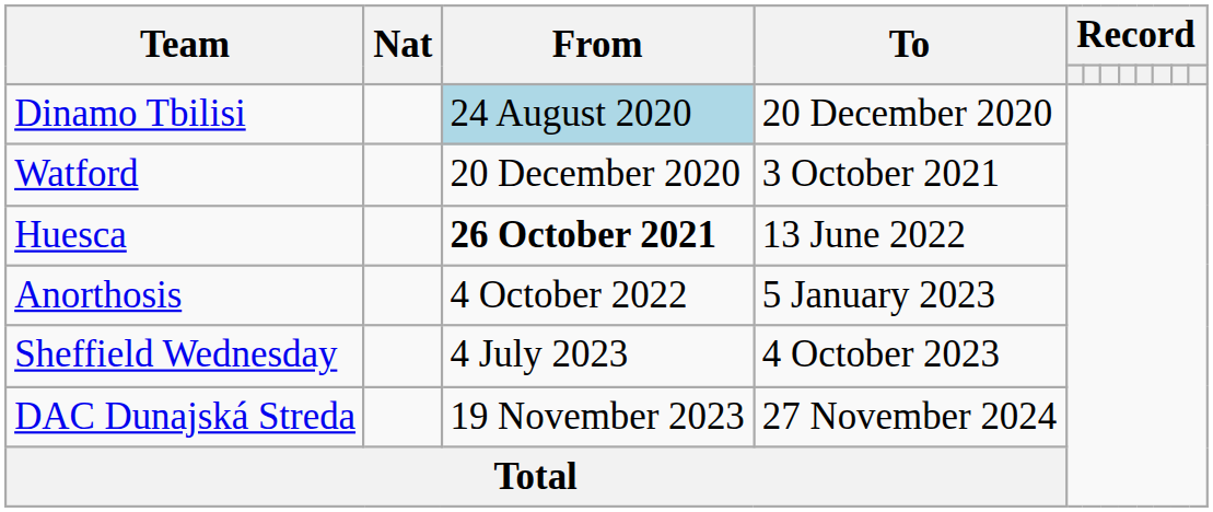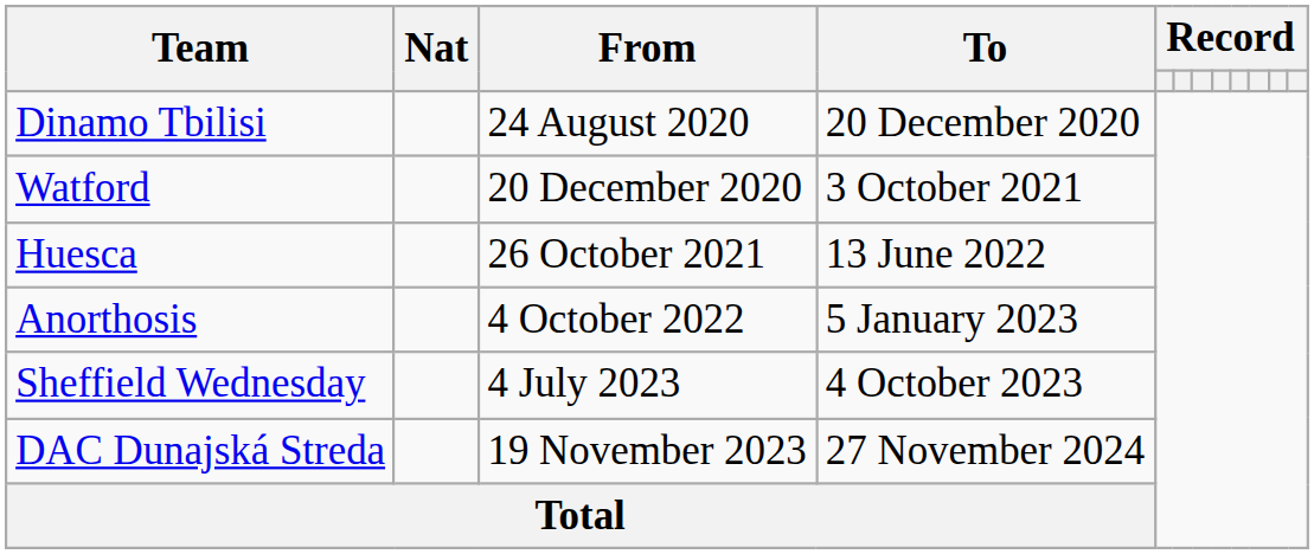Dinamo Tbilisi | From: lightblue background -> no background
Huesca | From: bold -> normal
